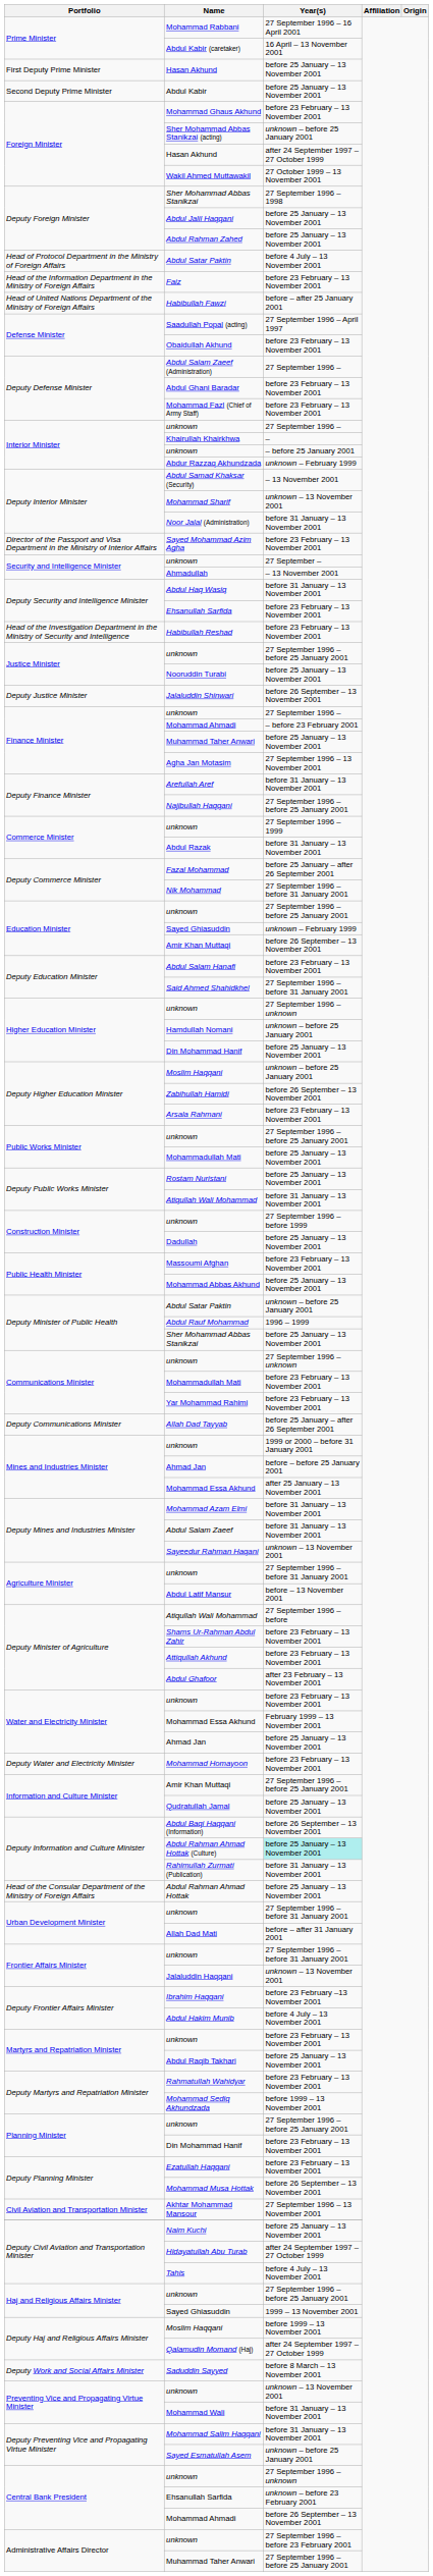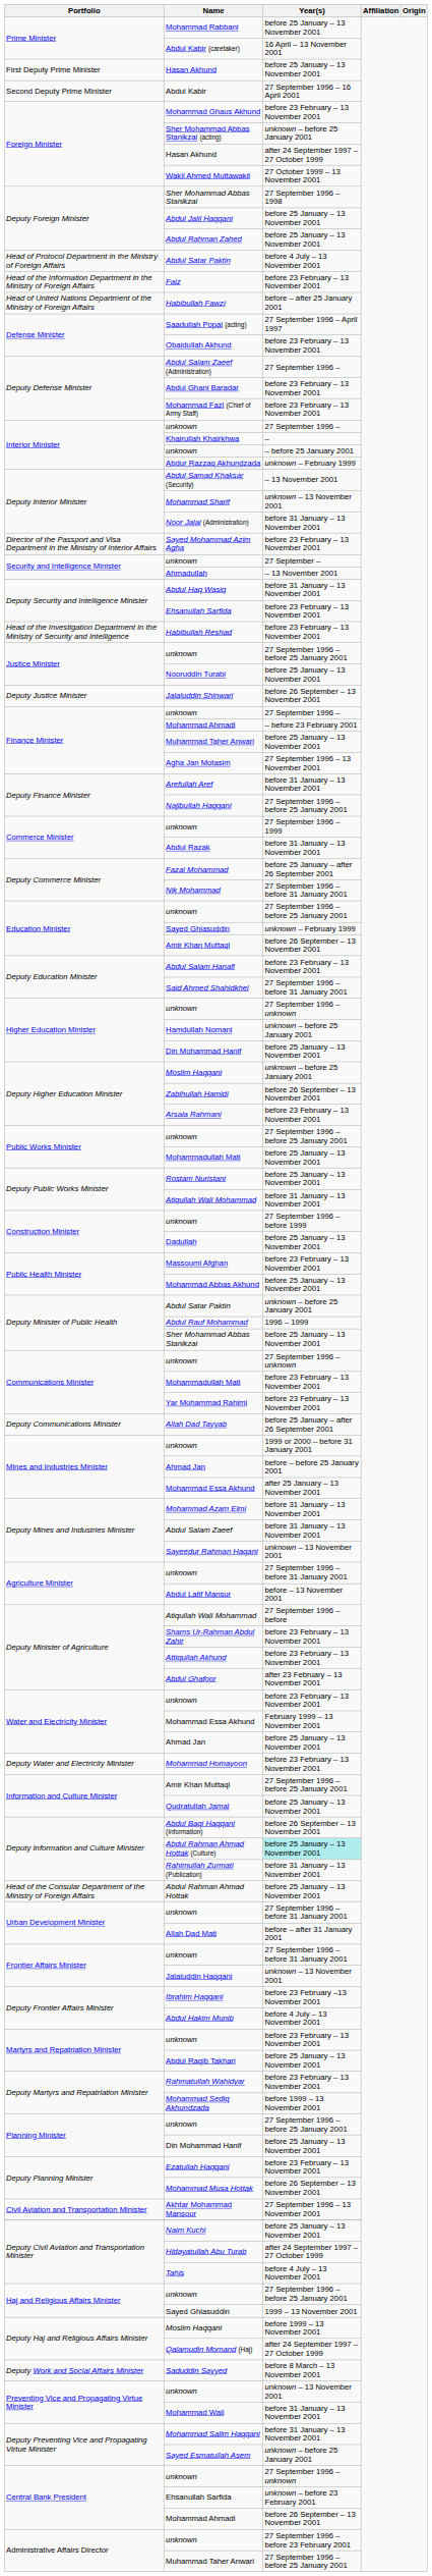Mohammad Rabbani | Year(s): 27 September 1996 – 16 April 2001 -> before 25 January – 13 November 2001
Abdul Kabir | Year(s): before 25 January – 13 November 2001 -> 27 September 1996 – 16 April 2001
Planning Minister / Din Mohammad Hanif | Year(s): before 23 February – 13 November 2001 -> before 25 January – 13 November 2001
